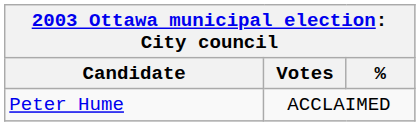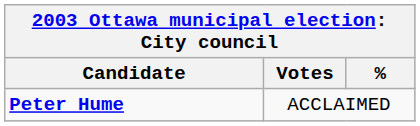Peter Hume | Candidate: normal -> bold
